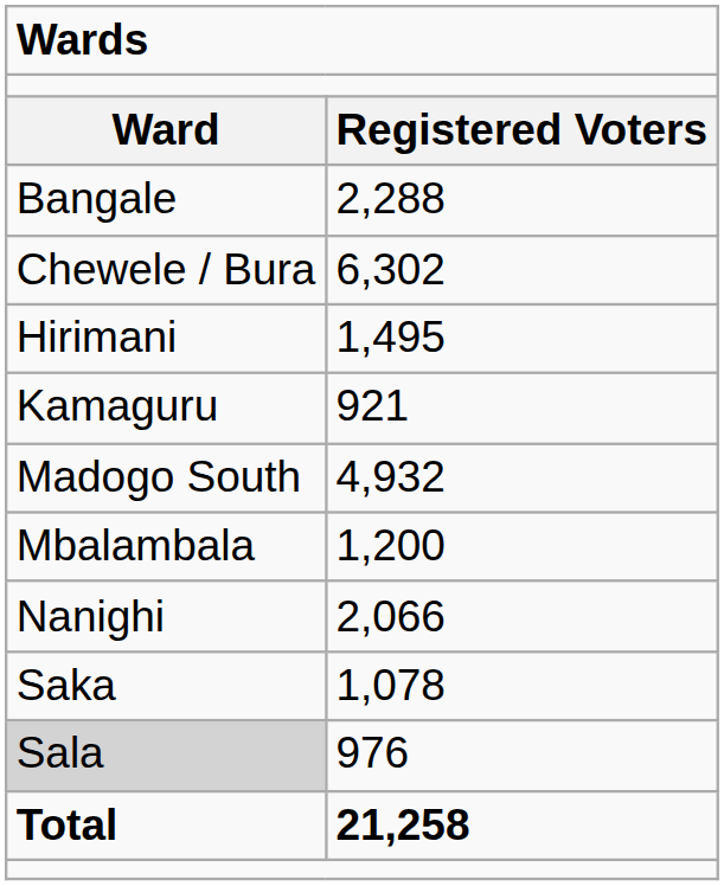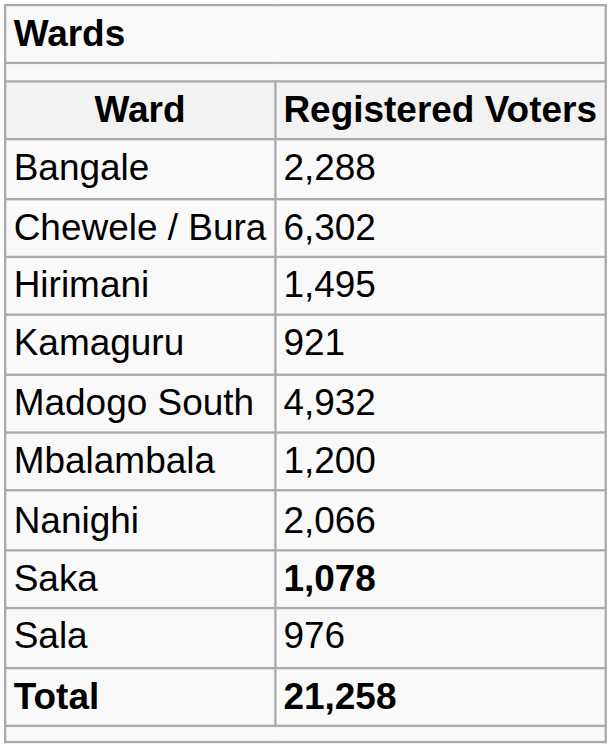row 11 | column 2: normal -> bold
row 12 | column 1: lightgrey background -> no background
